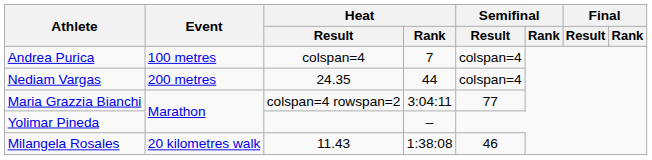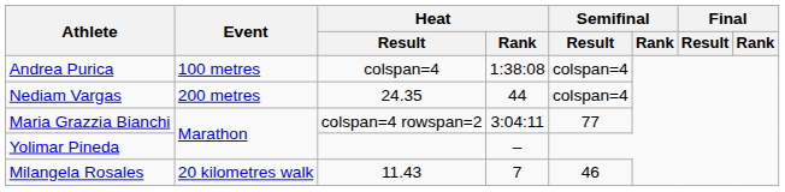Andrea Purica | Heat / Rank: 7 -> 1:38:08
Milangela Rosales | Heat / Rank: 1:38:08 -> 7
